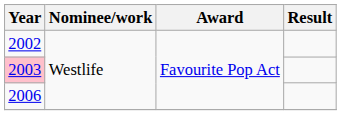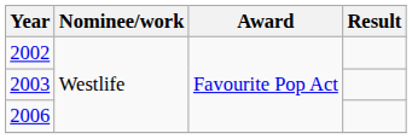2003 | Year: pink background -> no background
